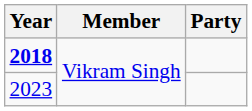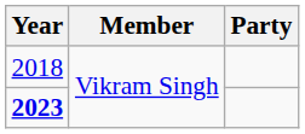2018 | Year: bold -> normal
2023 | Year: normal -> bold
